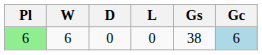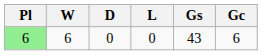row 2 | Gs: 38 -> 43
row 2 | Gc: lightblue background -> no background
